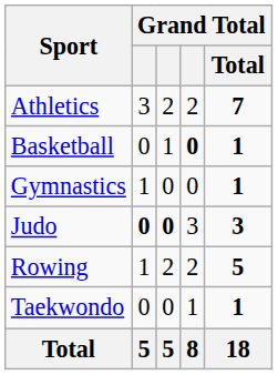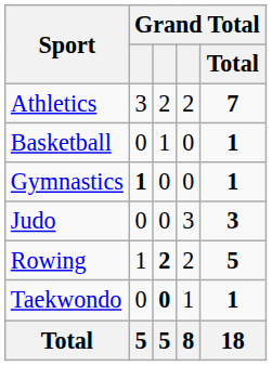Basketball | column 4: bold -> normal
Gymnastics | column 2: normal -> bold
Judo | column 2: bold -> normal
Judo | column 3: bold -> normal
Rowing | column 3: normal -> bold
Taekwondo | column 3: normal -> bold
